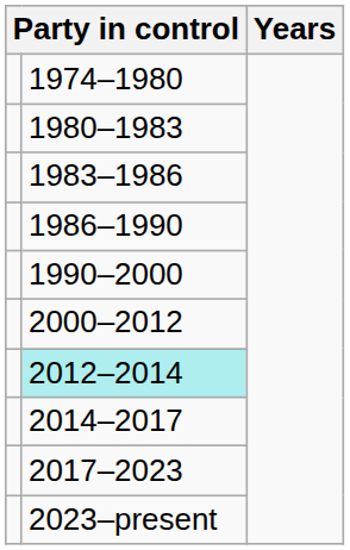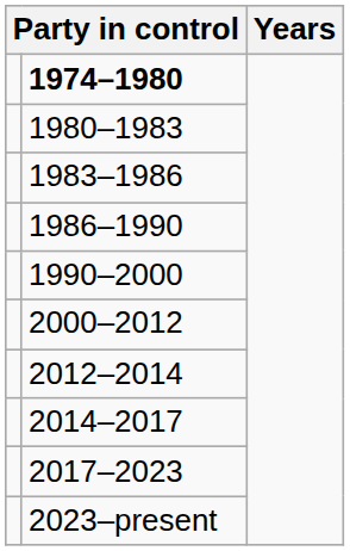1974–1980 | column 2: normal -> bold
2012–2014 | column 2: paleturquoise background -> no background
